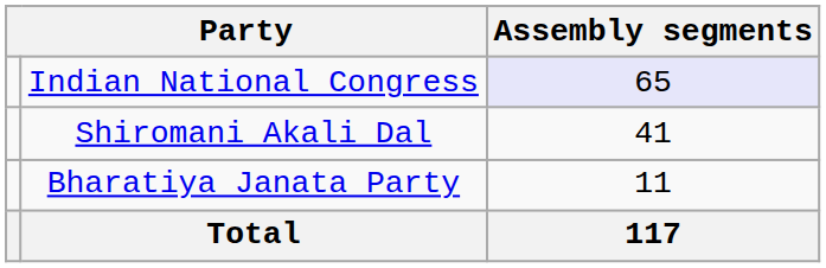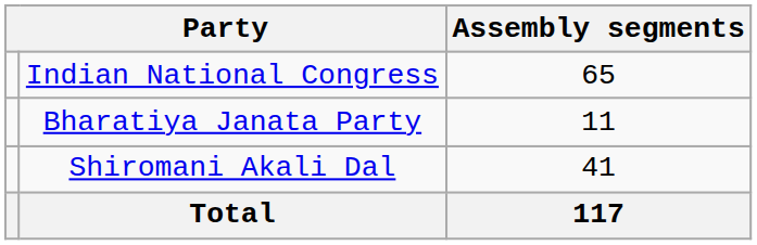Indian National Congress | Assembly segments: lavender background -> no background
rows swapped: Shiromani Akali Dal <-> Bharatiya Janata Party
